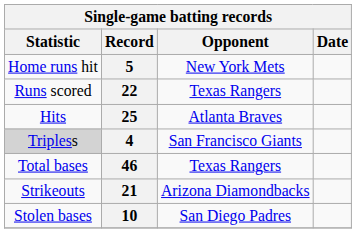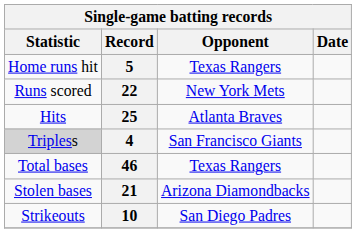5 | Opponent: New York Mets -> Texas Rangers
22 | Opponent: Texas Rangers -> New York Mets
21 | Statistic: Strikeouts -> Stolen bases
10 | Statistic: Stolen bases -> Strikeouts
